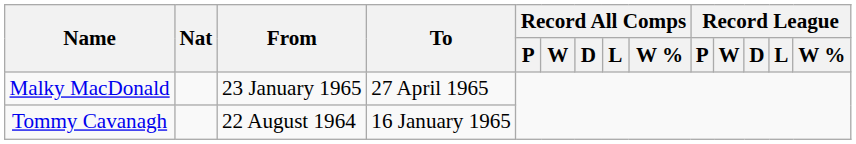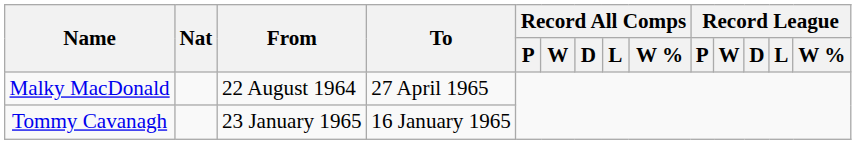Malky MacDonald | From: 23 January 1965 -> 22 August 1964
Tommy Cavanagh | From: 22 August 1964 -> 23 January 1965
